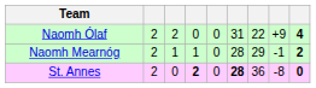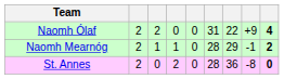St. Annes | column 4: bold -> normal
St. Annes | column 6: bold -> normal
